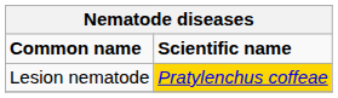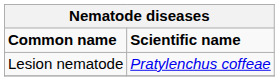Lesion nematode | Scientific name: gold background -> no background
